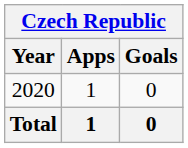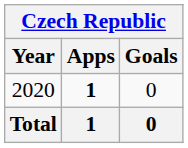2020 | Apps: normal -> bold
